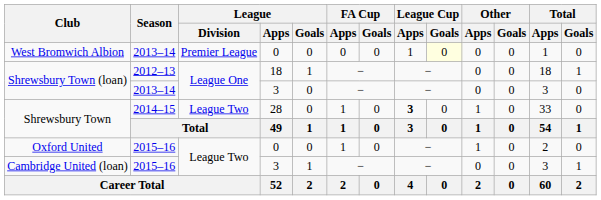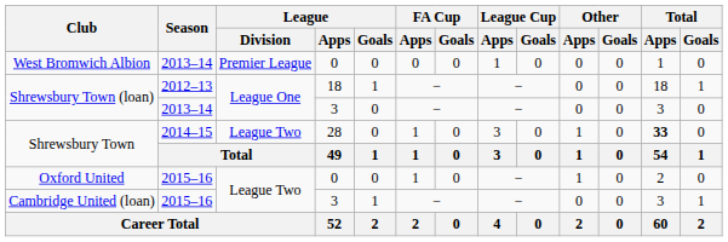West Bromwich Albion | League Cup / Goals: lightyellow background -> no background
Shrewsbury Town / 2014–15 | League Cup / Apps: bold -> normal
Shrewsbury Town / 2014–15 | Total / Apps: normal -> bold
